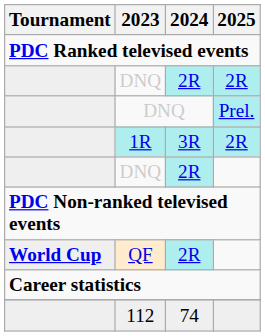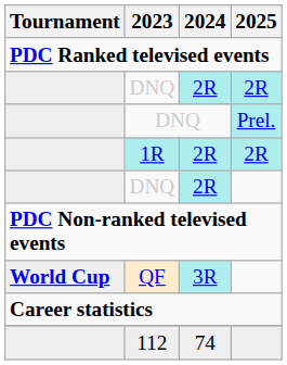1R | 2024: 3R -> 2R
QF | 2024: 2R -> 3R
